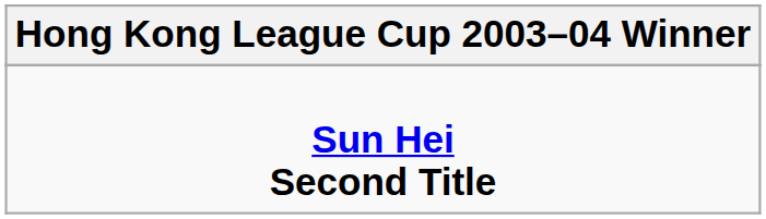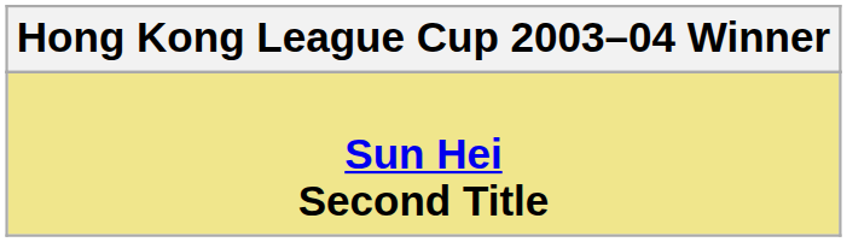row 2 | column 1: no background -> khaki background
